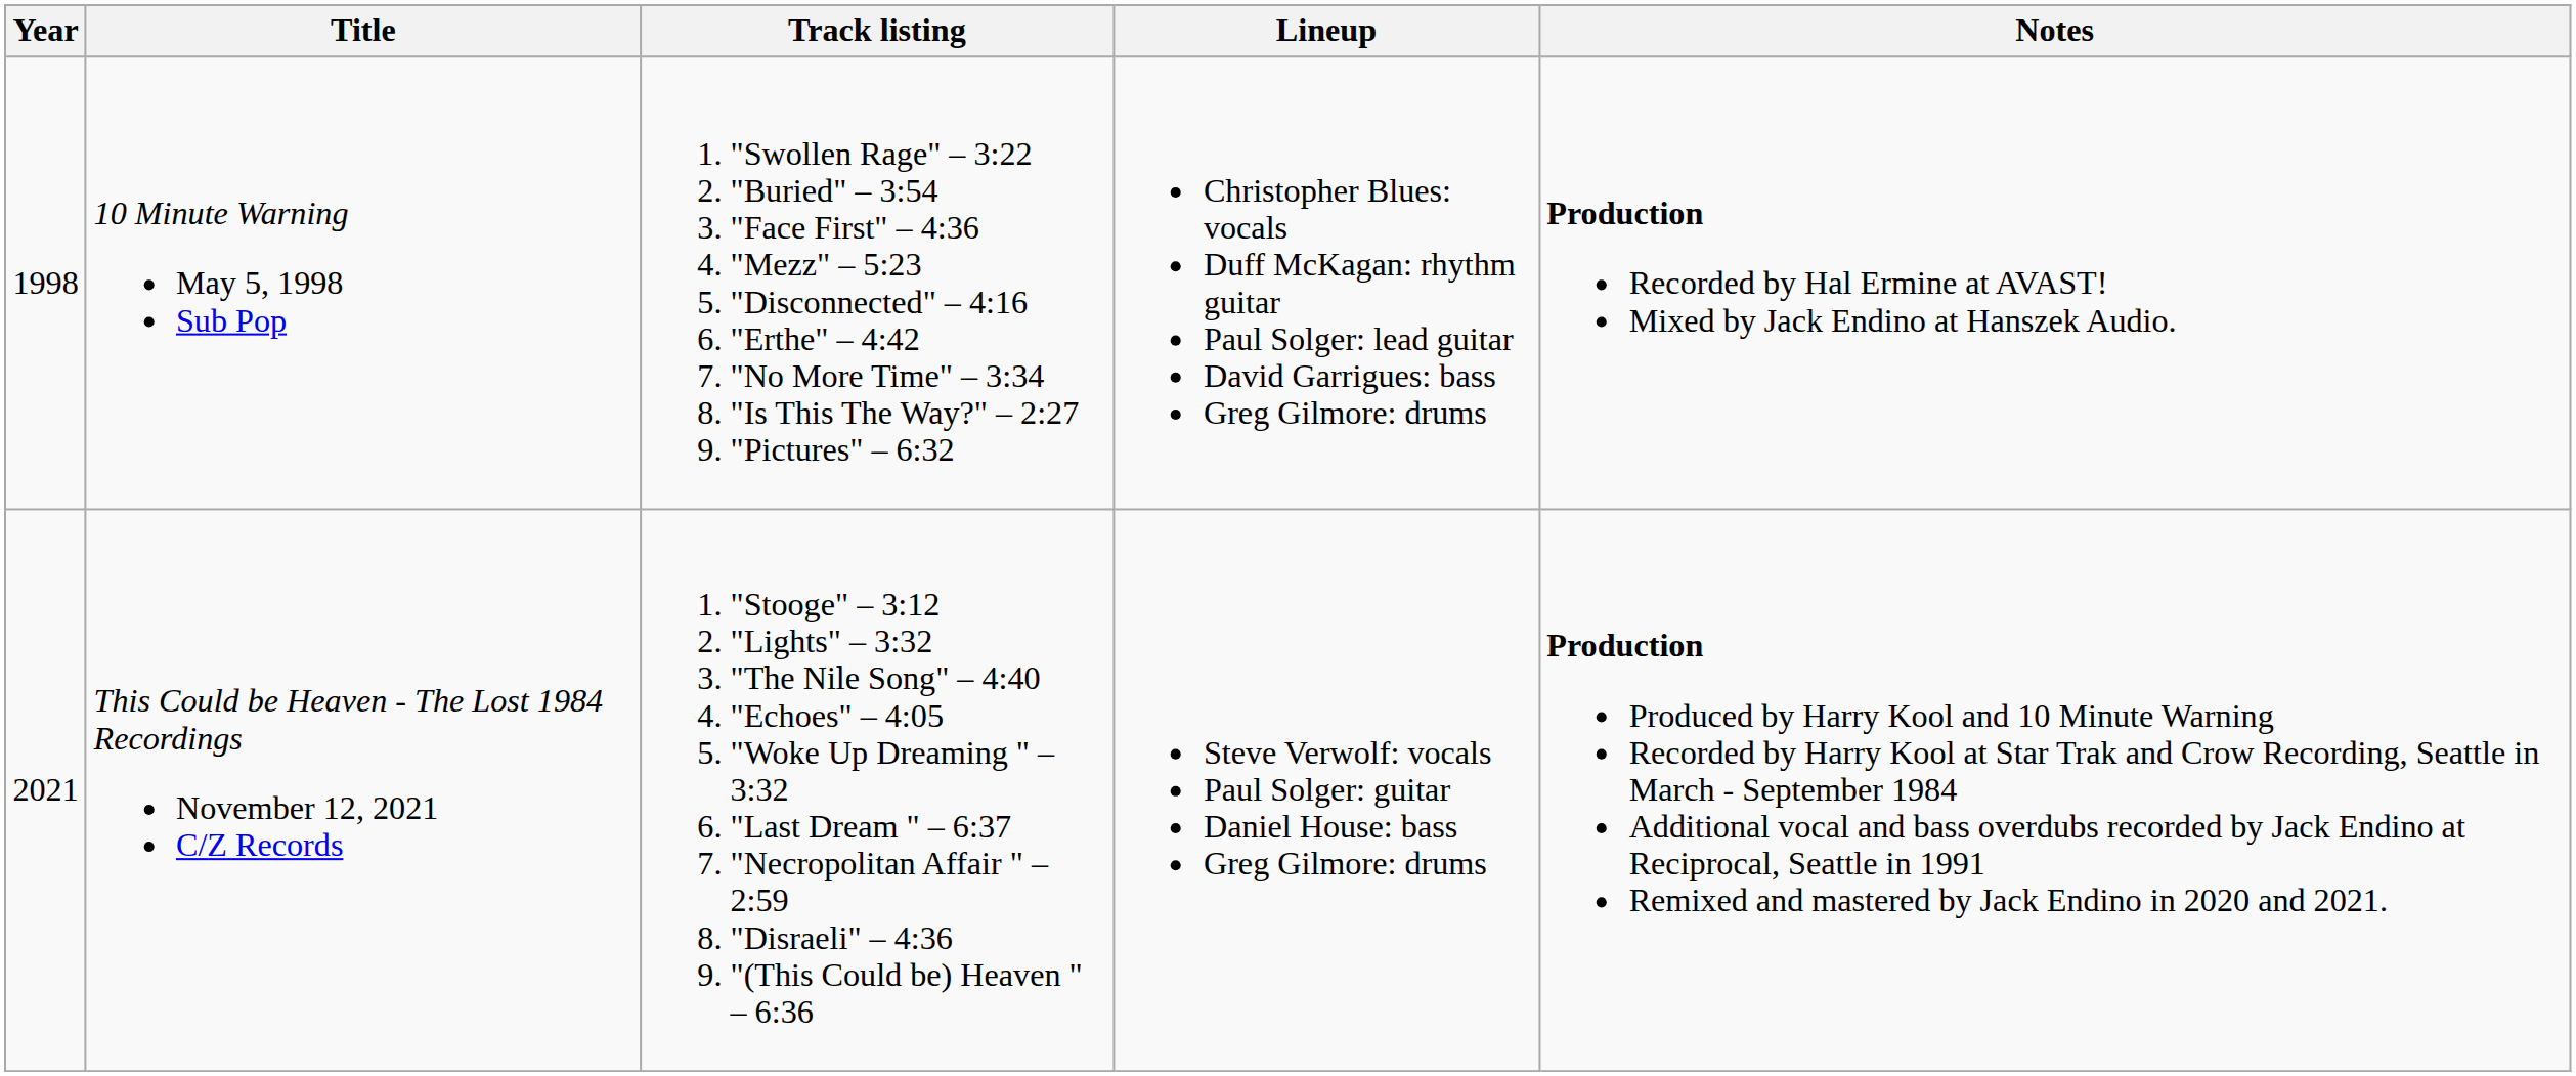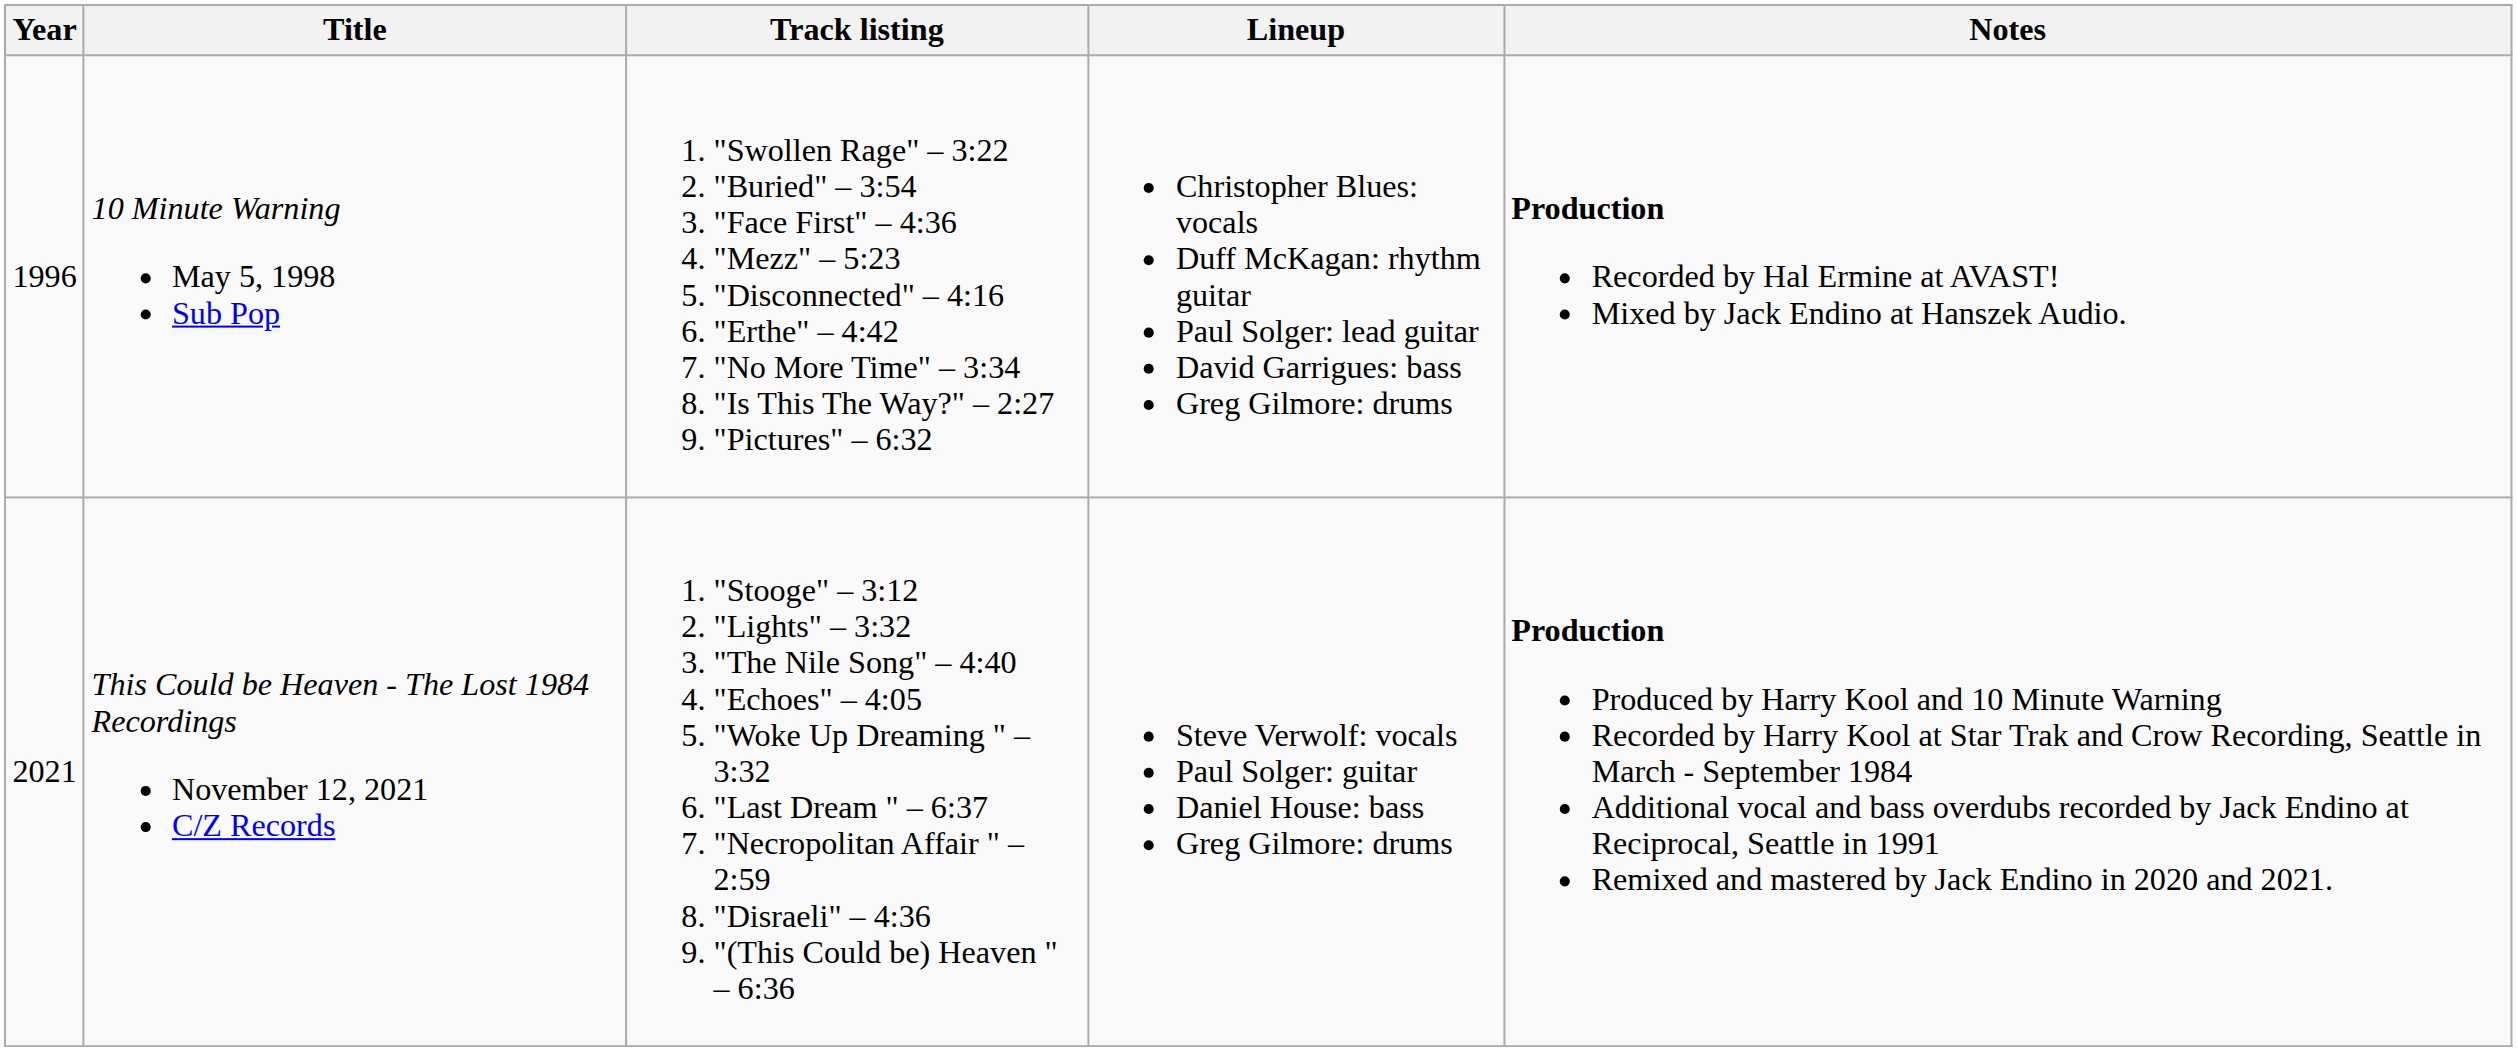10 Minute Warning May 5, 1998 Sub Pop | Year: 1998 -> 1996
